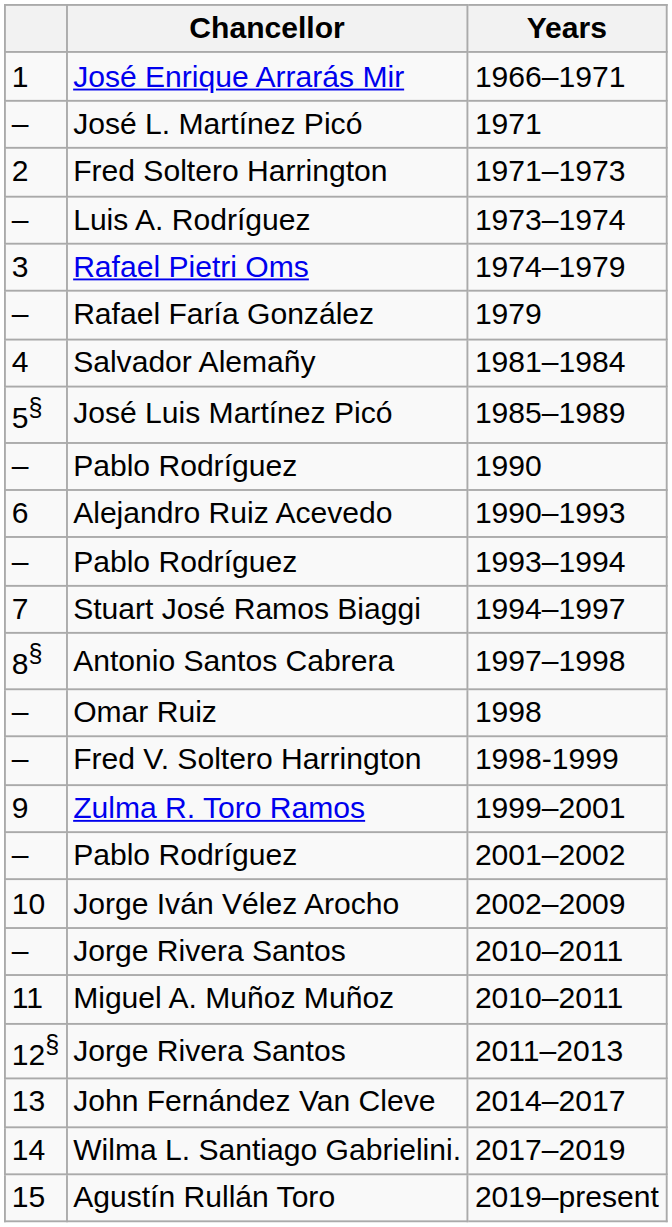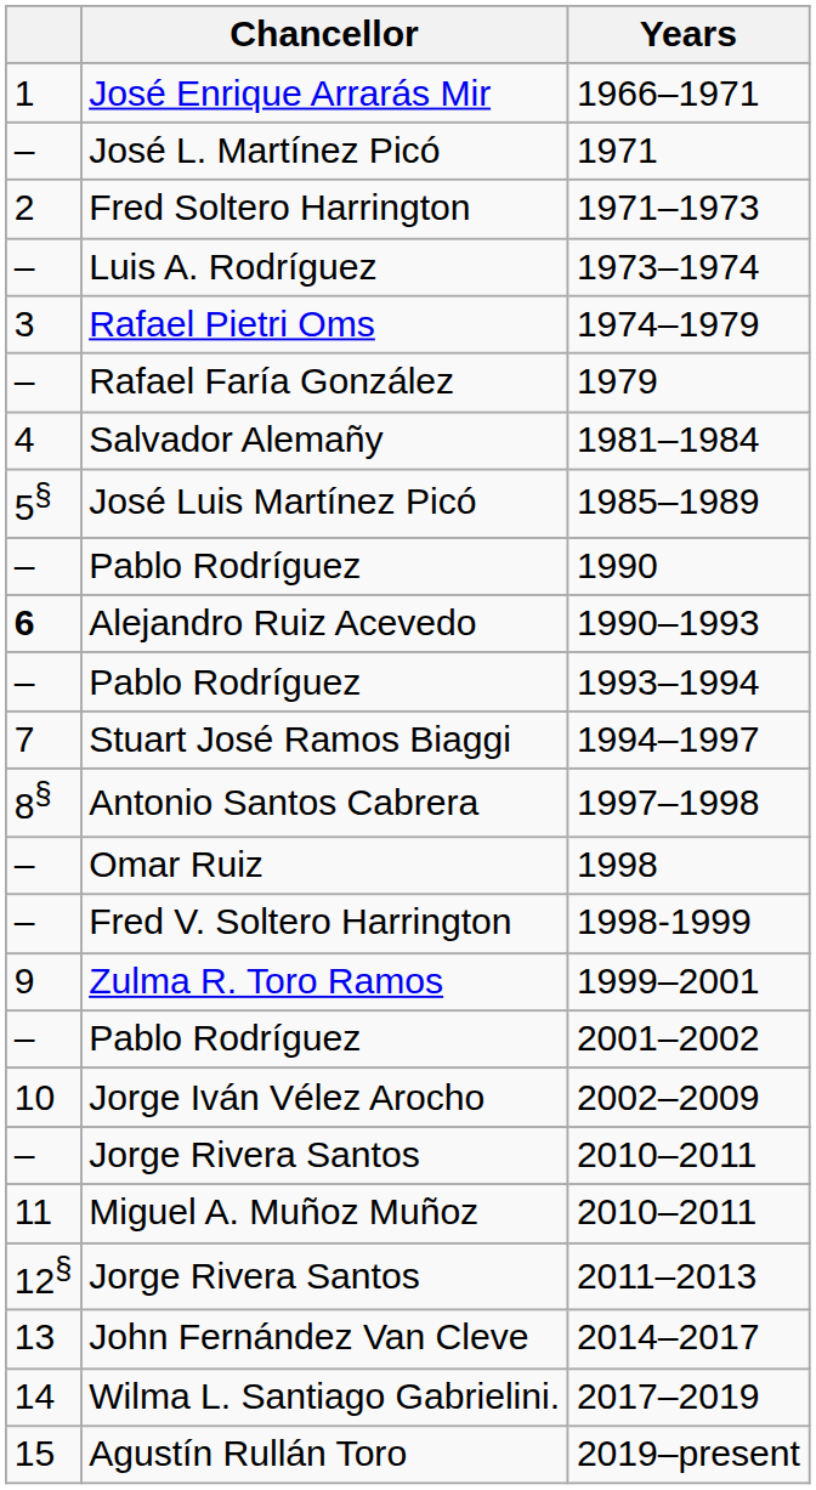1990–1993 | column 1: normal -> bold
